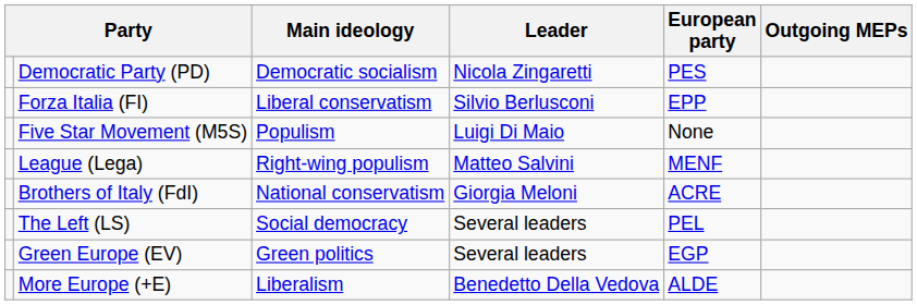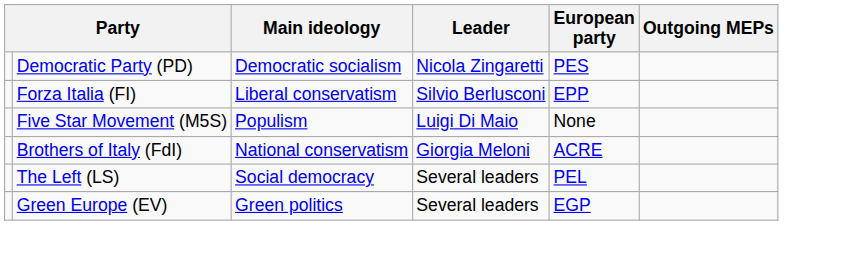- row: League (Lega) | Right-wing populism | Matteo Salvini | MENF
- row: More Europe (+E) | Liberalism | Benedetto Della Vedova | ALDE
